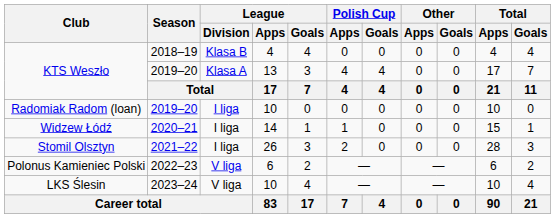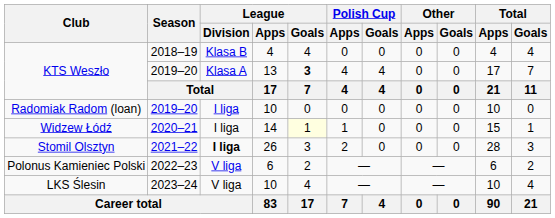KTS Weszło / 2019–20 | League / Goals: normal -> bold
Widzew Łódź | League / Goals: no background -> lightyellow background
Stomil Olsztyn | League / Division: normal -> bold
